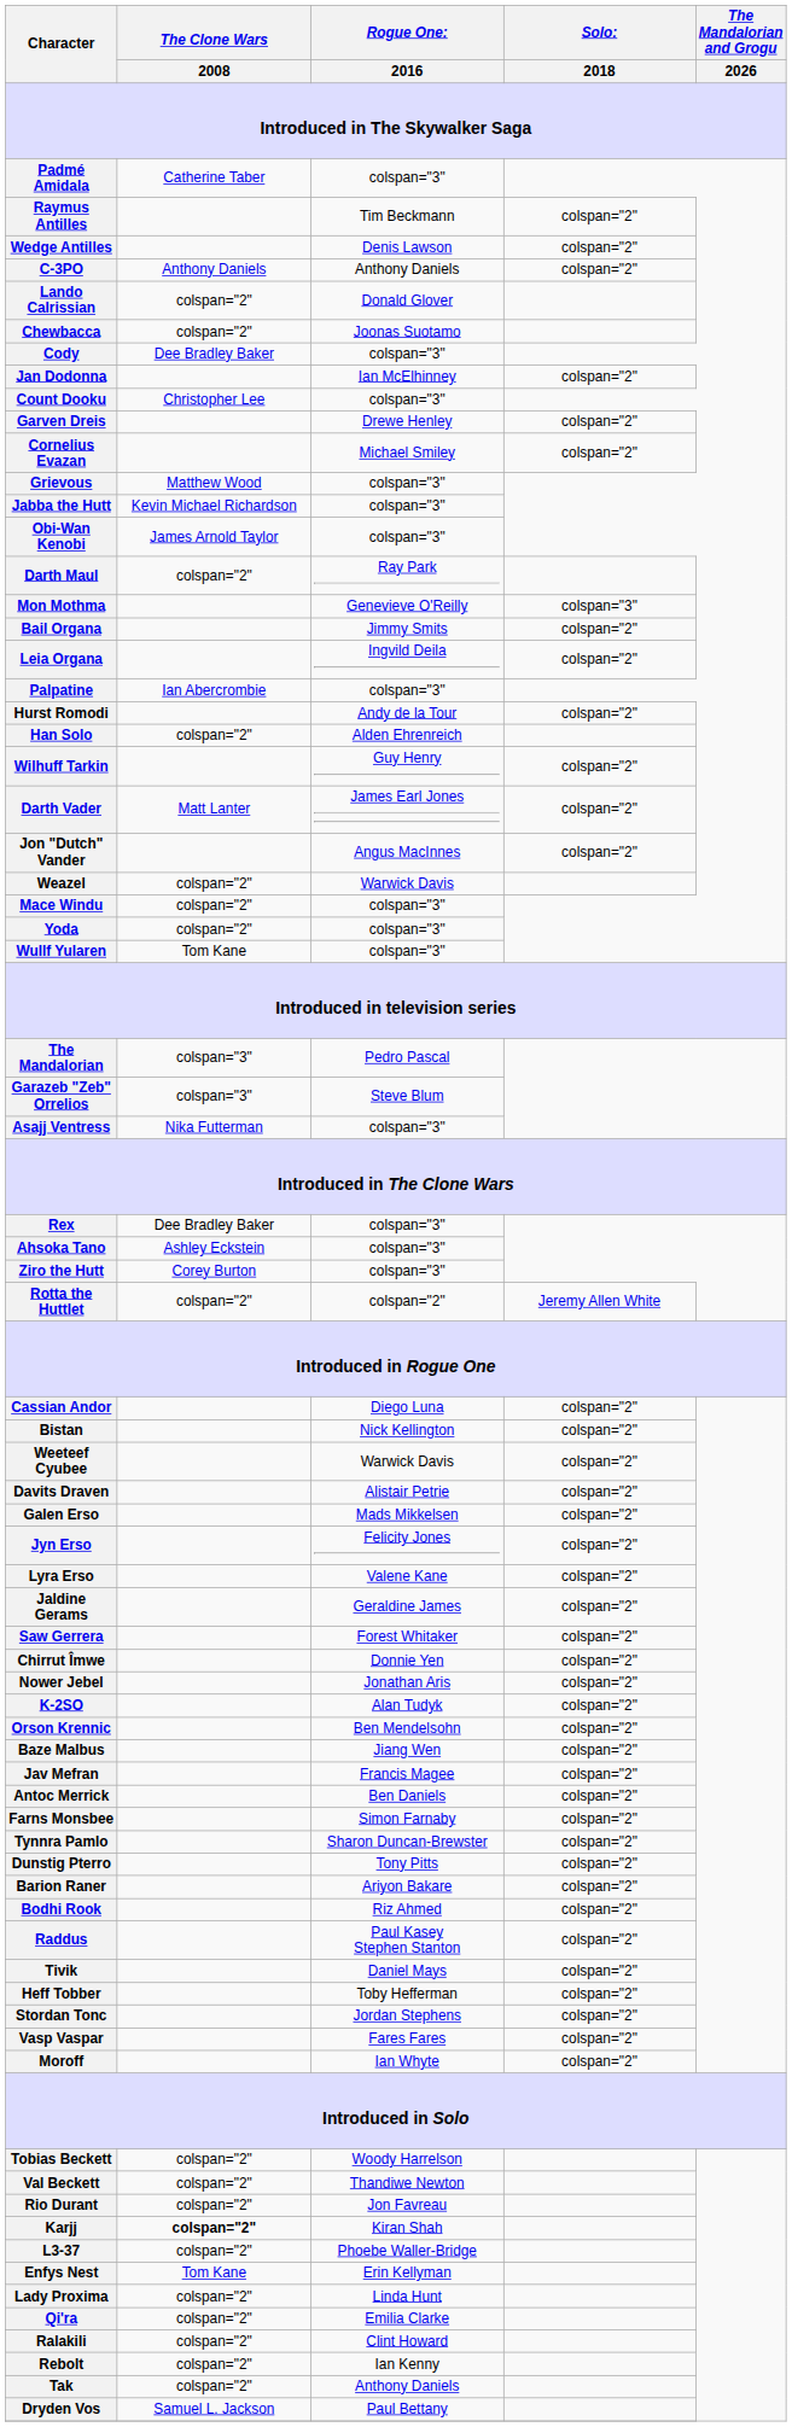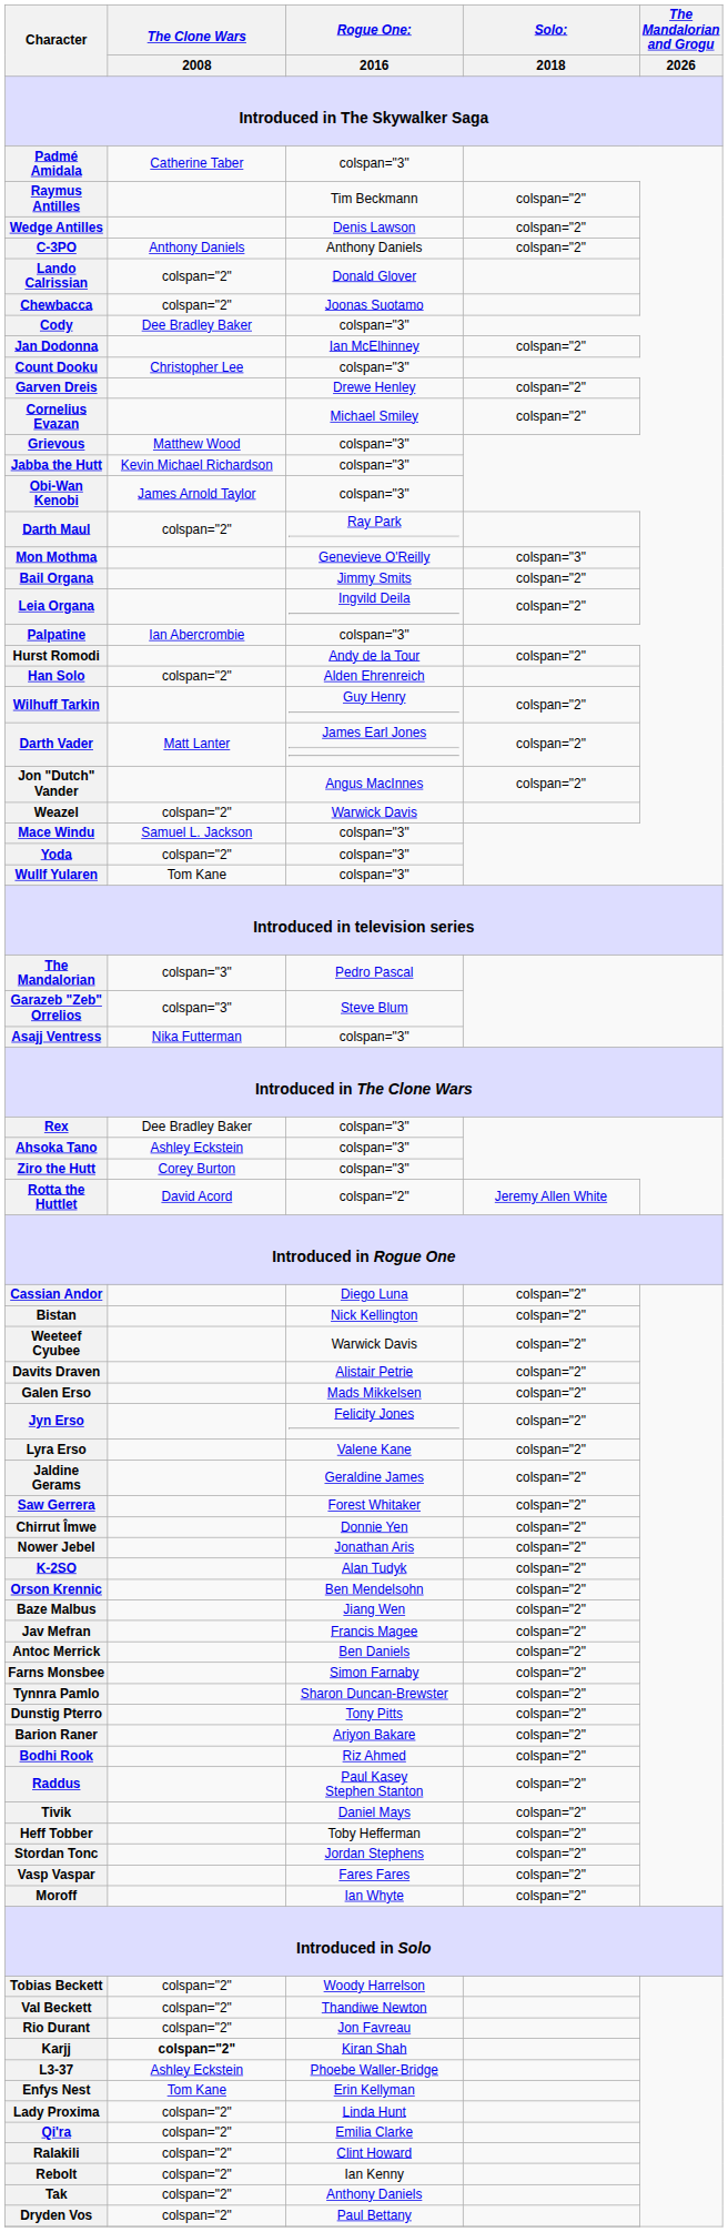Mace Windu | The Clone Wars / 2008: colspan="2" -> Samuel L. Jackson
Rotta the Huttlet | The Clone Wars / 2008: colspan="2" -> David Acord
L3-37 | The Clone Wars / 2008: colspan="2" -> Ashley Eckstein
Dryden Vos | The Clone Wars / 2008: Samuel L. Jackson -> colspan="2"
